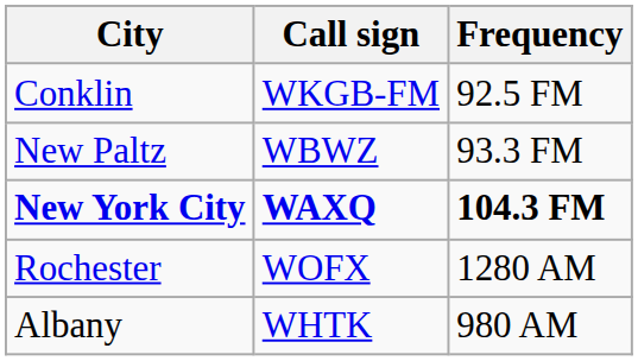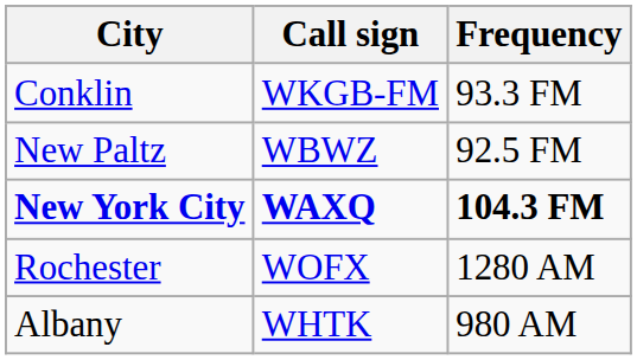Conklin | Frequency: 92.5 FM -> 93.3 FM
New Paltz | Frequency: 93.3 FM -> 92.5 FM
